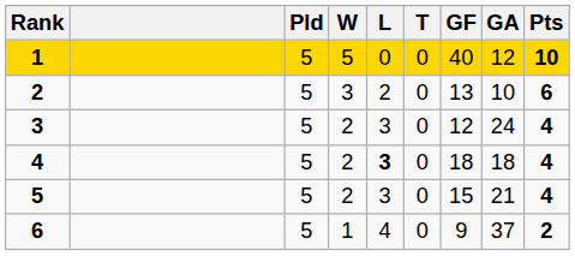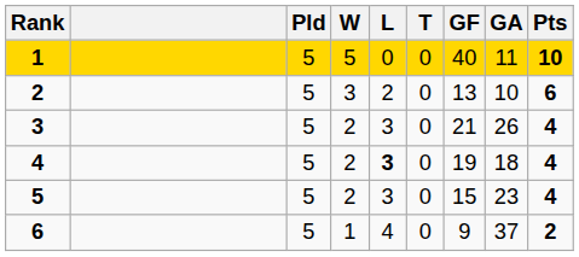row 2 | GA: 12 -> 11
row 4 | GF: 12 -> 21
row 4 | GA: 24 -> 26
row 5 | GF: 18 -> 19
row 6 | GA: 21 -> 23
